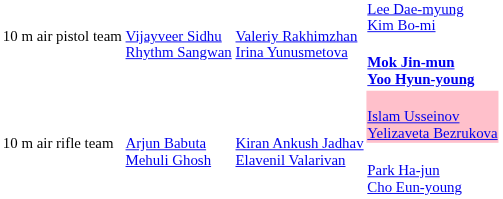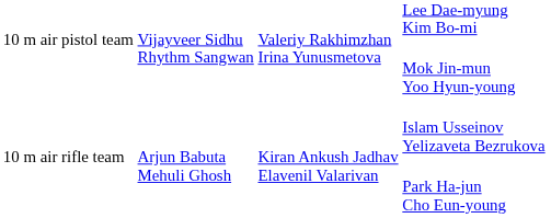Mok Jin-mun Yoo Hyun-young | column 4: bold -> normal
Islam Usseinov Yelizaveta Bezrukova | column 4: pink background -> no background
